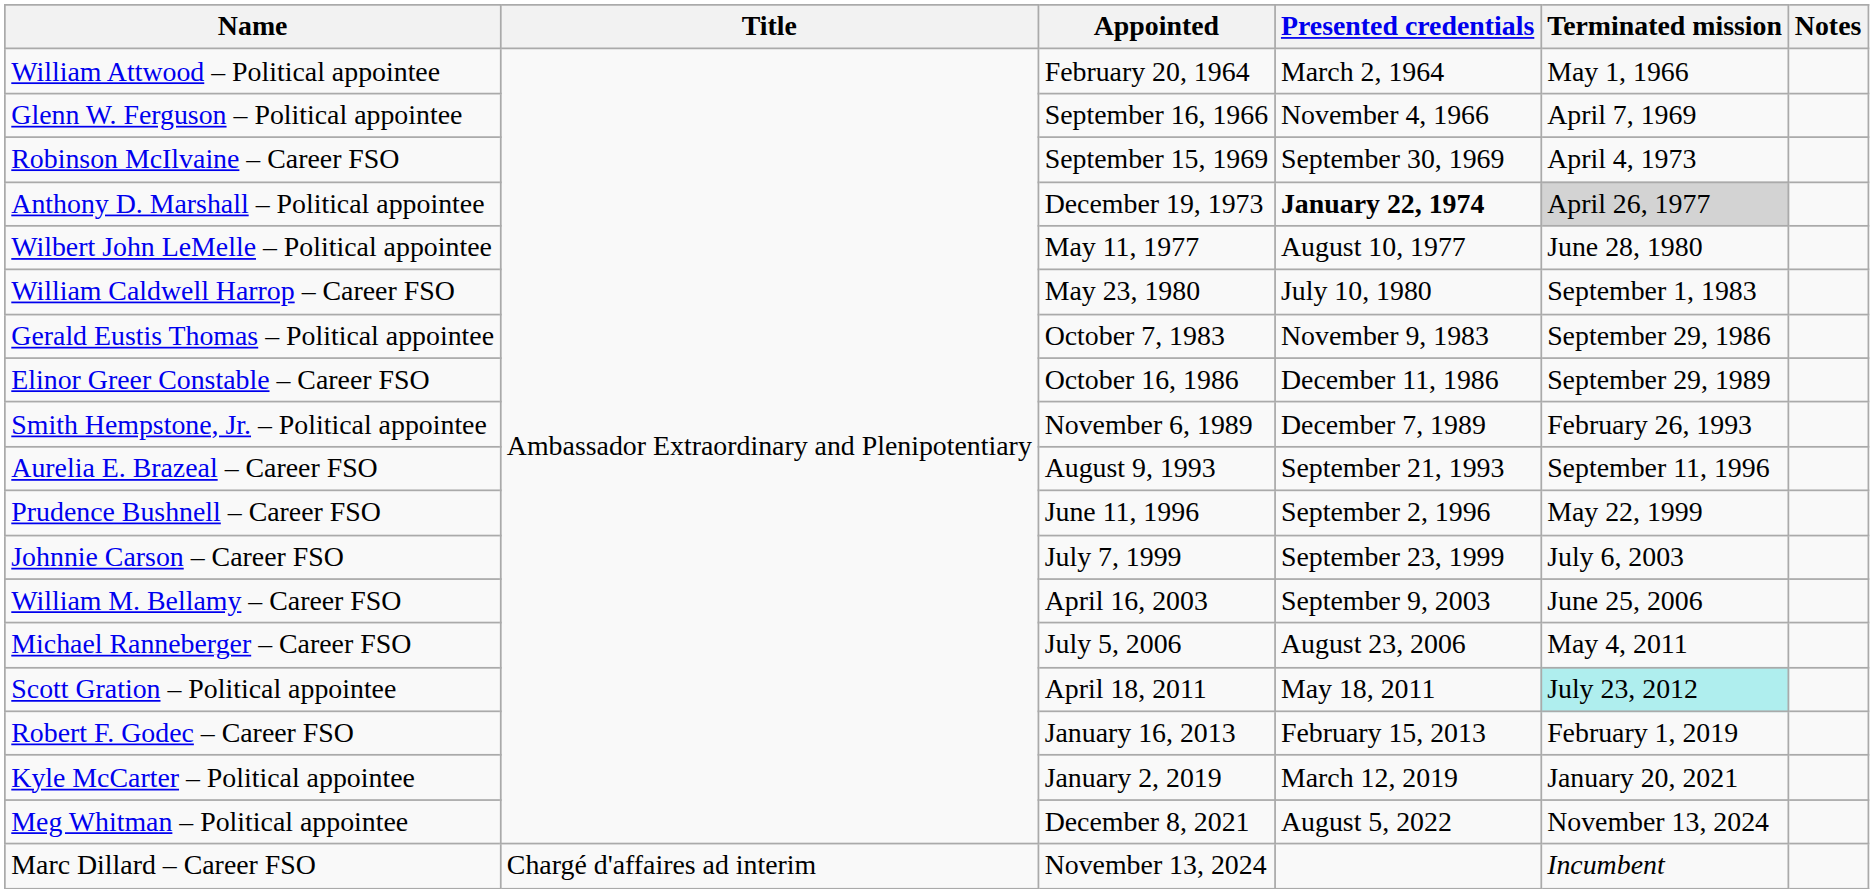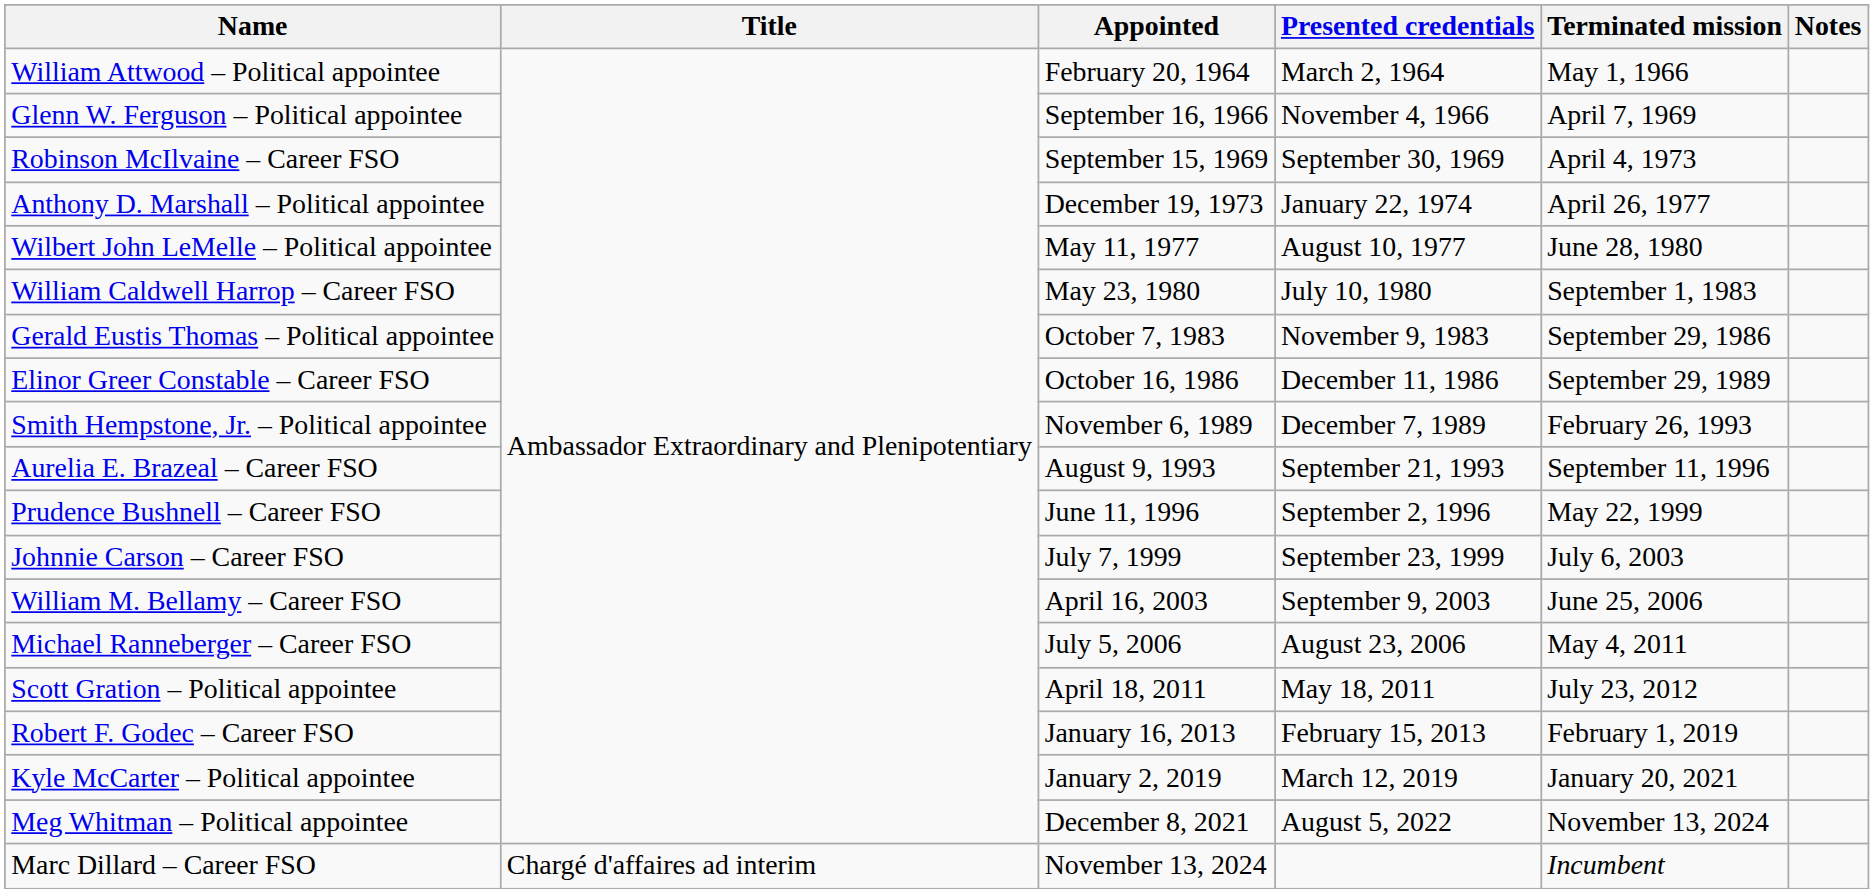Anthony D. Marshall – Political appointee | Presented credentials: bold -> normal
Anthony D. Marshall – Political appointee | Terminated mission: lightgrey background -> no background
Scott Gration – Political appointee | Terminated mission: paleturquoise background -> no background
